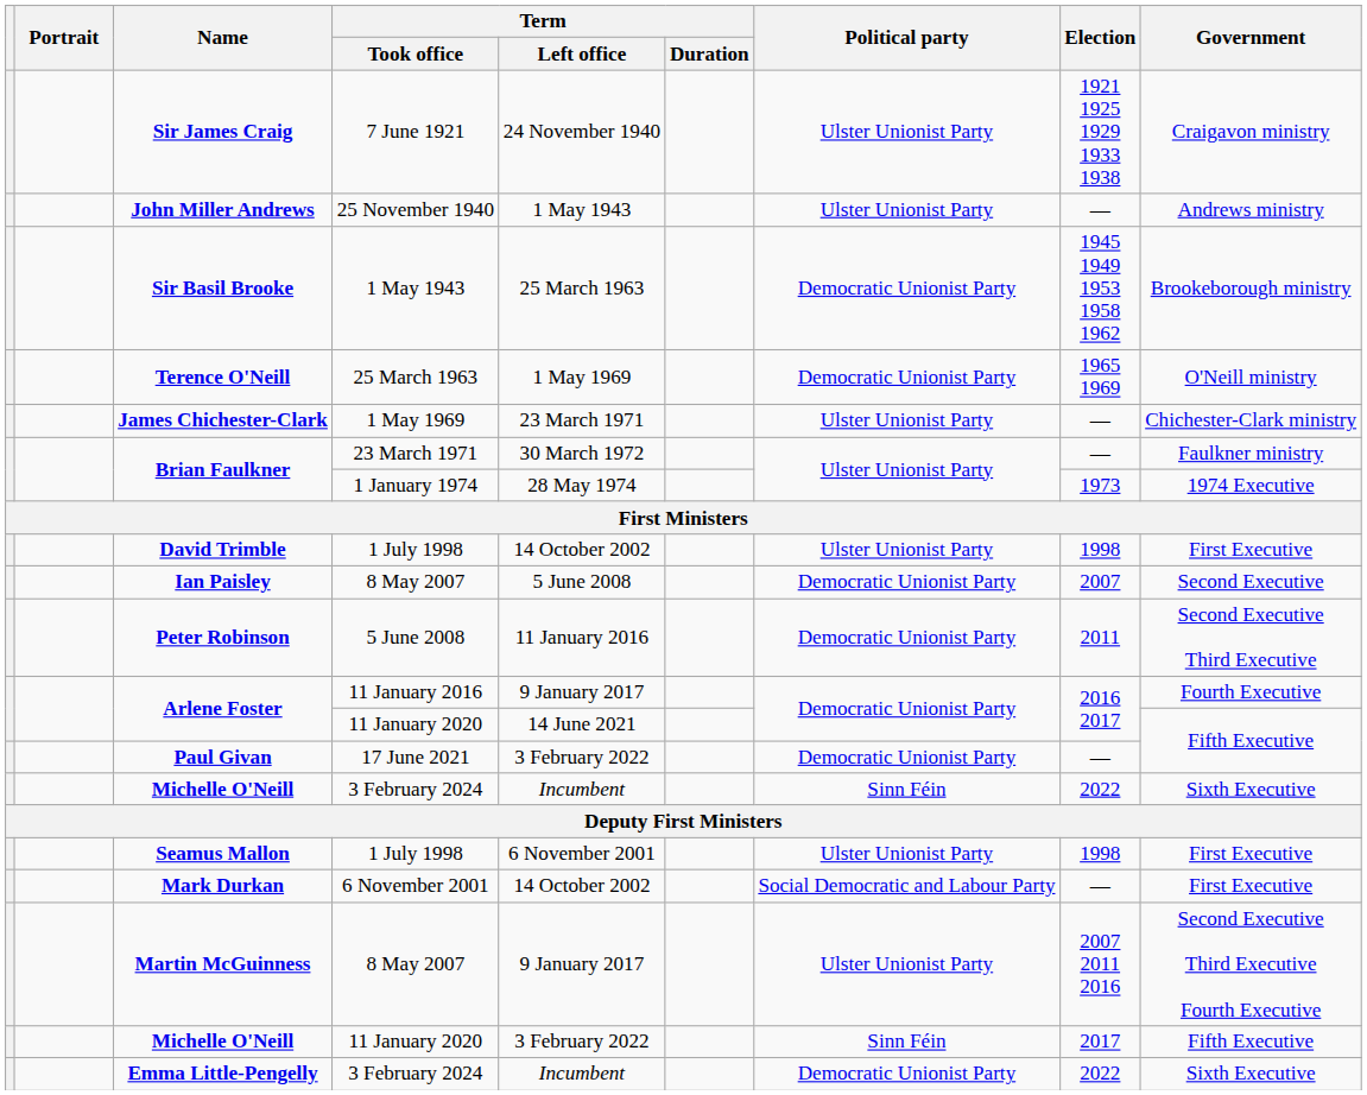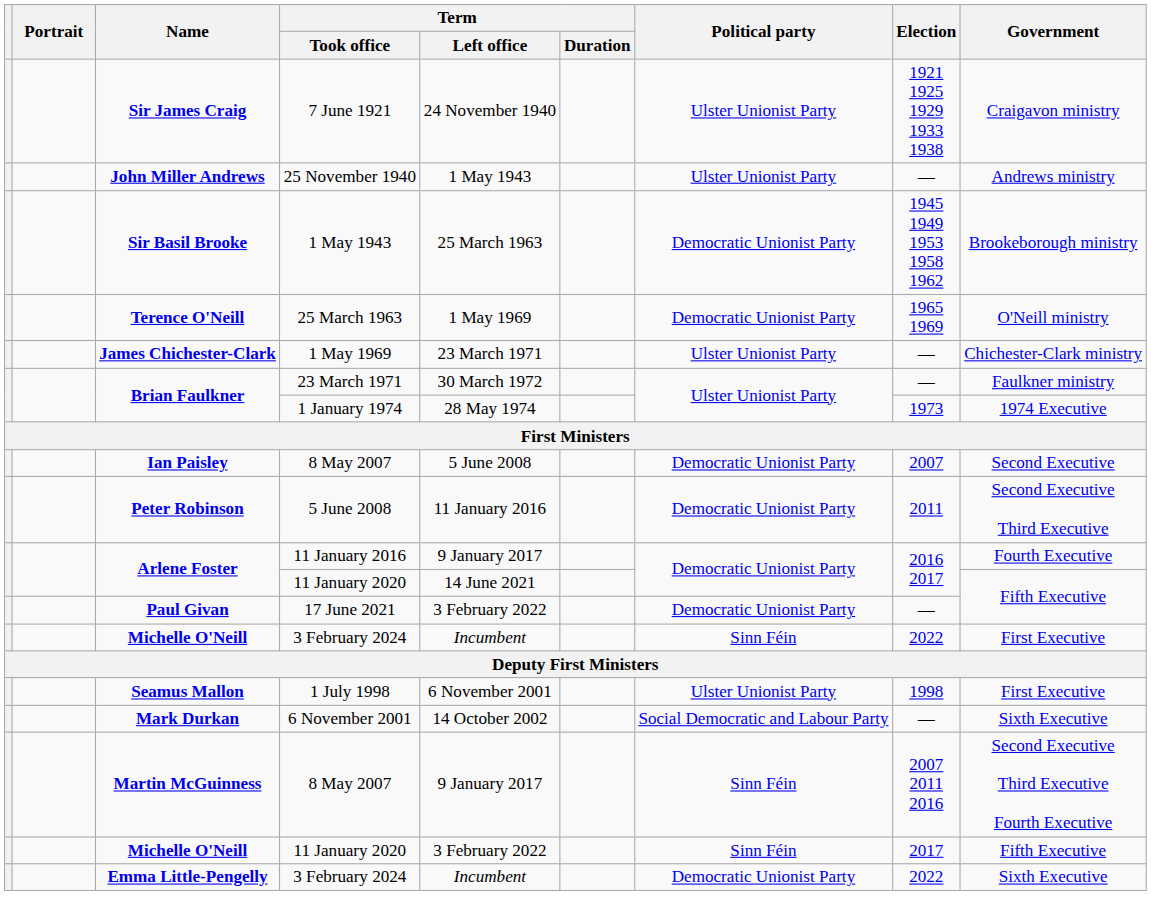- row: David Trimble | 1 July 1998 | 14 October 2002 | Ulster Unionist Party | 1998 | First Executive
Michelle O'Neill / 3 February 2024 | Government: Sixth Executive -> First Executive
Mark Durkan | Government: First Executive -> Sixth Executive
Martin McGuinness | Political party: Ulster Unionist Party -> Sinn Féin
